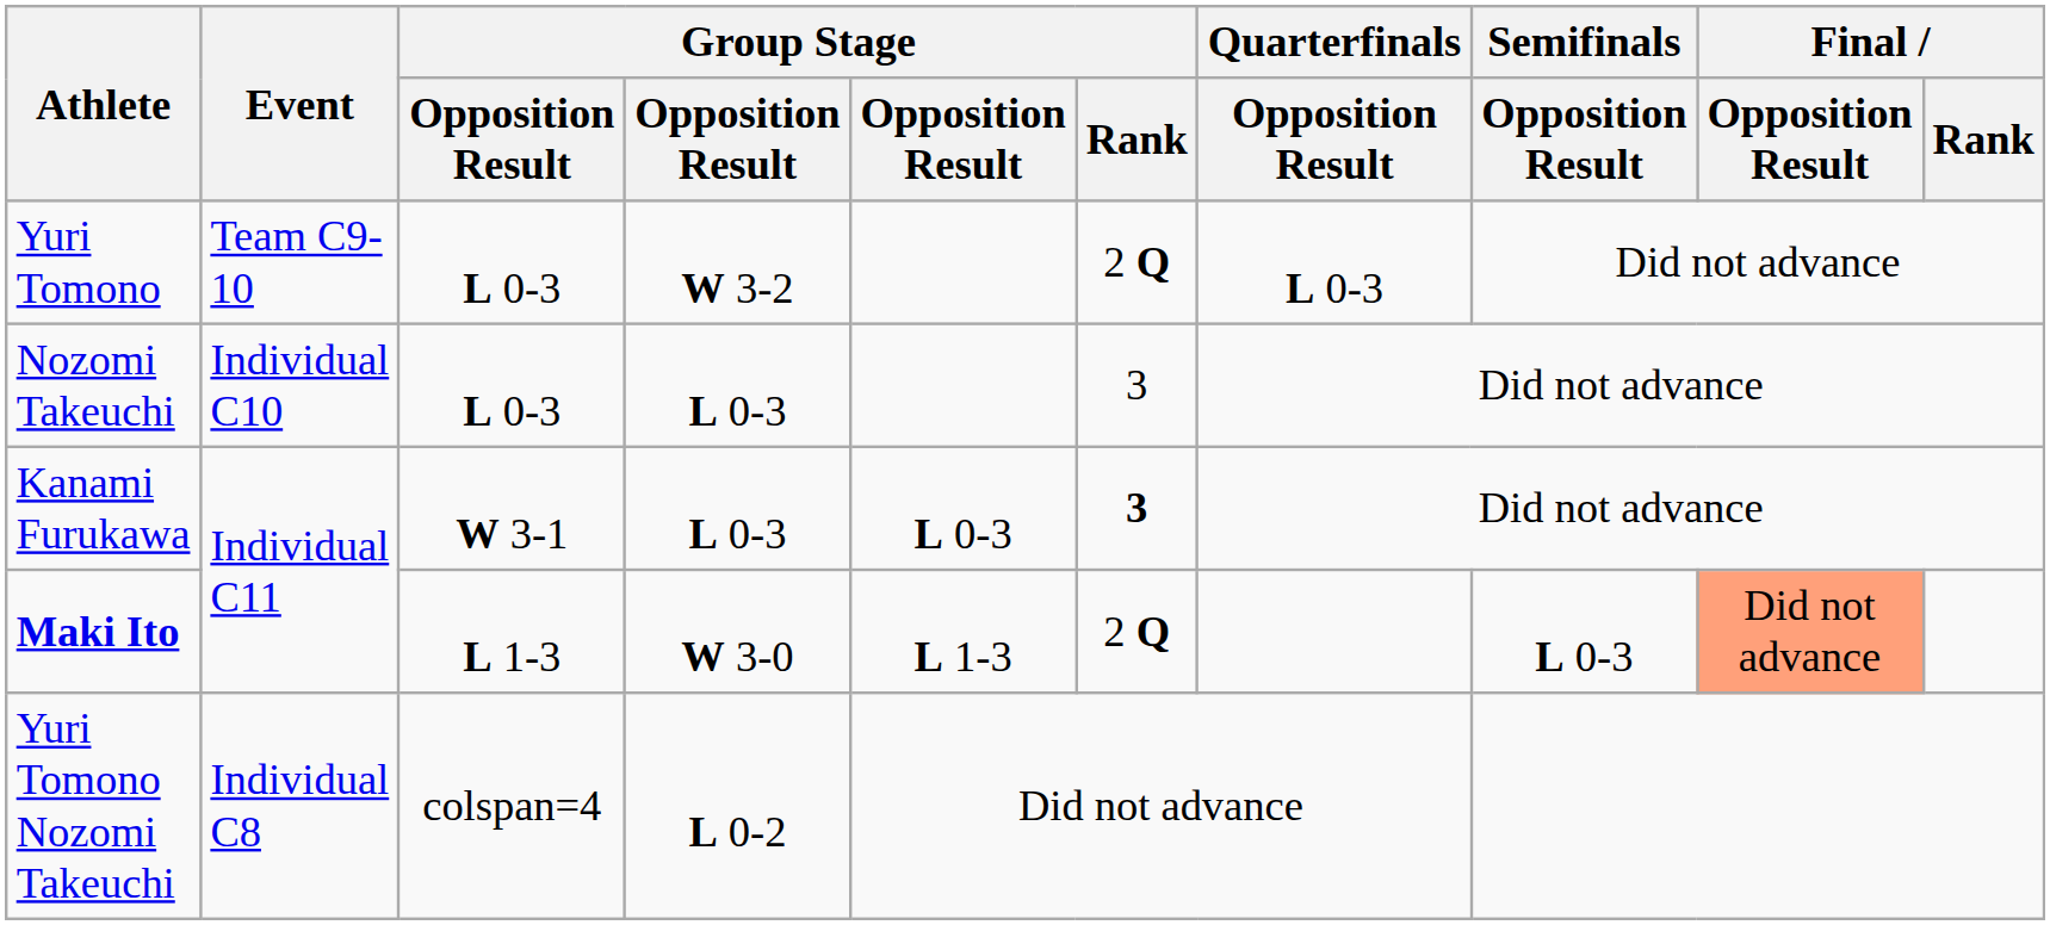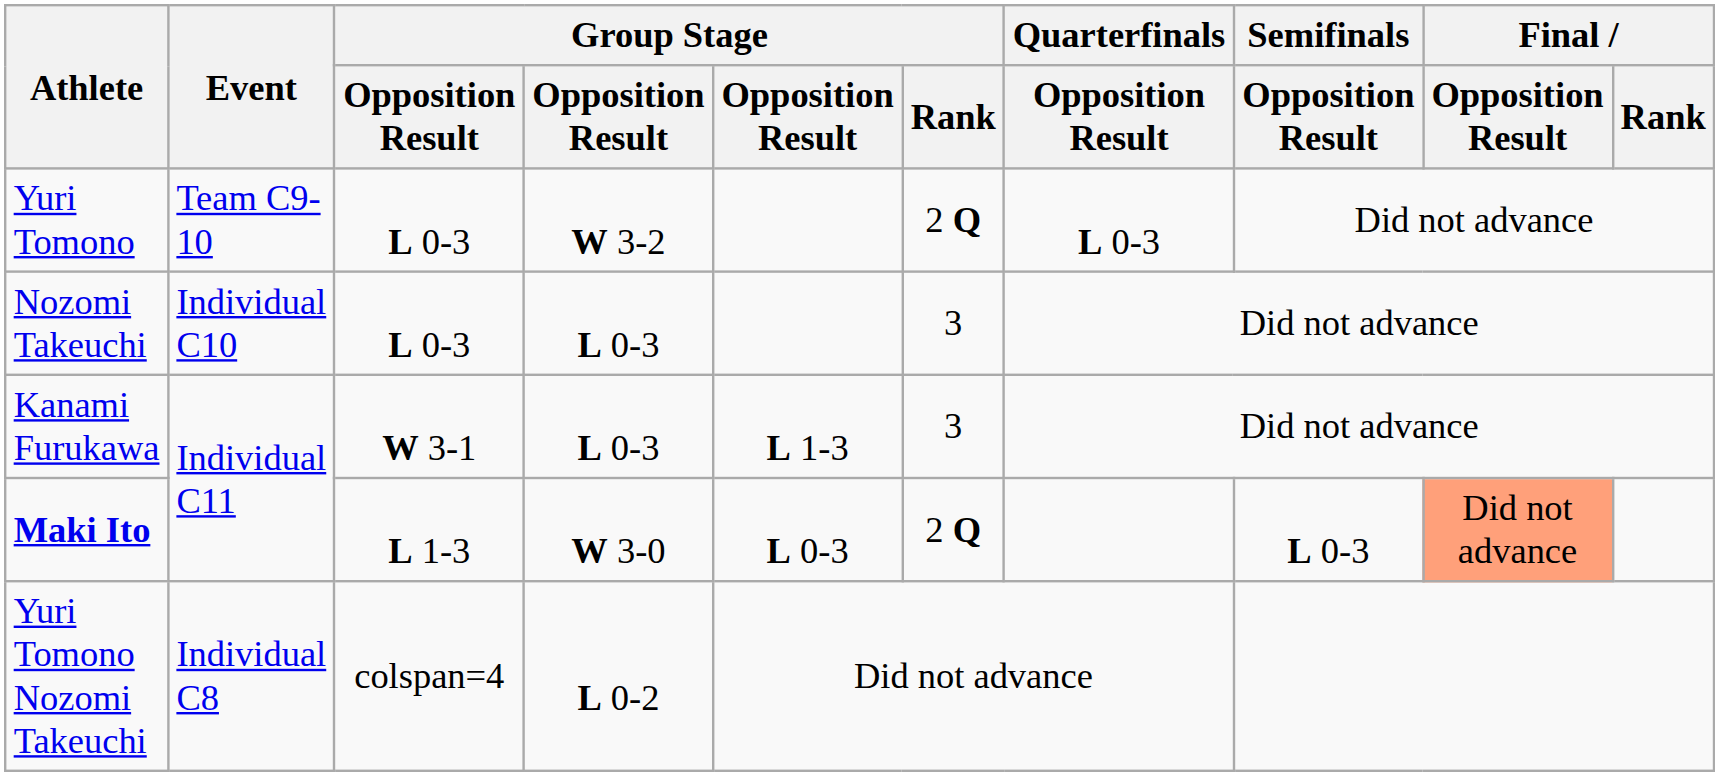Kanami Furukawa | column 5: L 0-3 -> L 1-3
Kanami Furukawa | Group Stage / Rank: bold -> normal
Maki Ito | column 5: L 1-3 -> L 0-3
